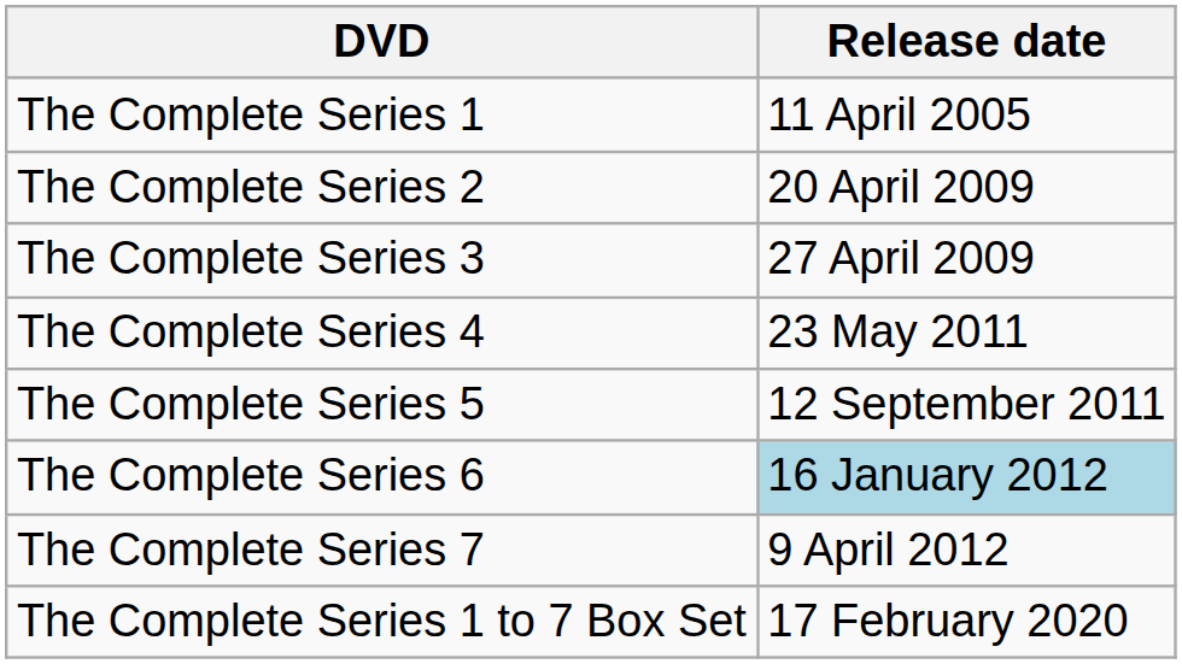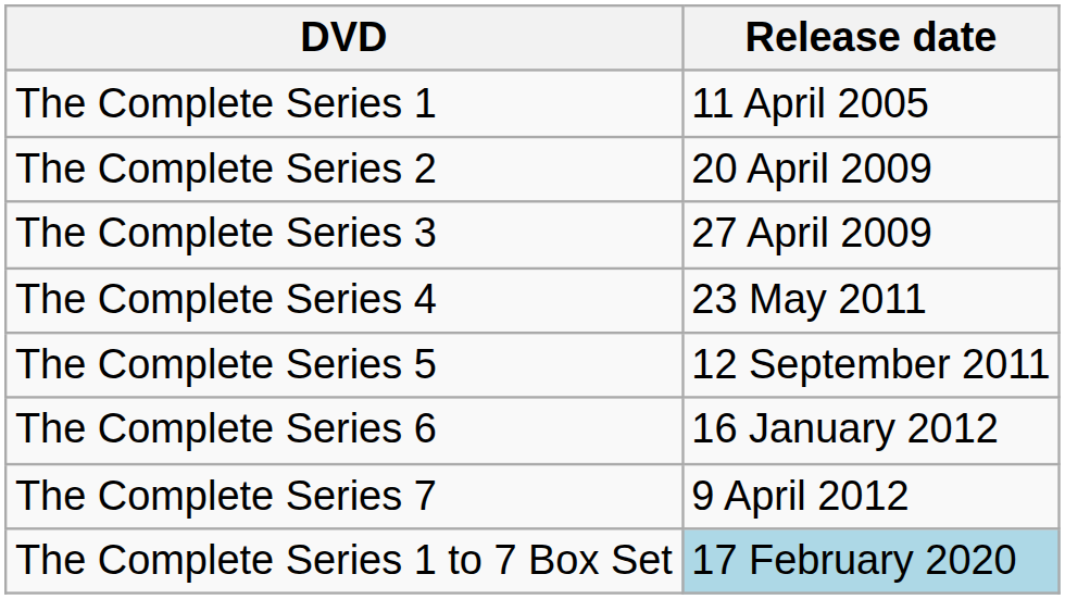The Complete Series 6 | Release date: lightblue background -> no background
The Complete Series 1 to 7 Box Set | Release date: no background -> lightblue background
